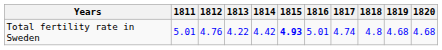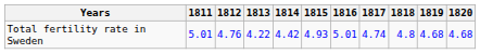row 2 | 1815: bold -> normal
